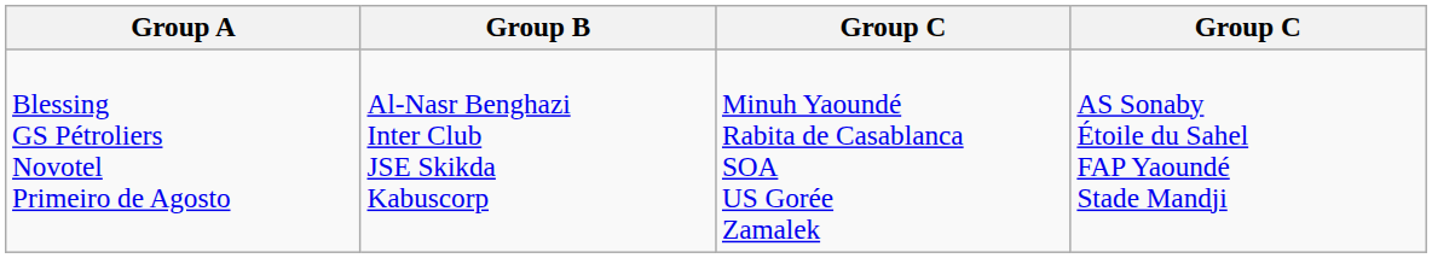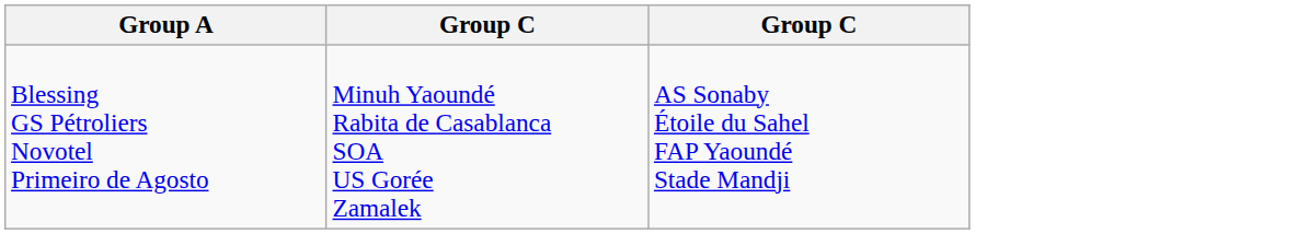- column: Group B | Al-Nasr Benghazi Inter Club JSE Skikda Kabuscorp
